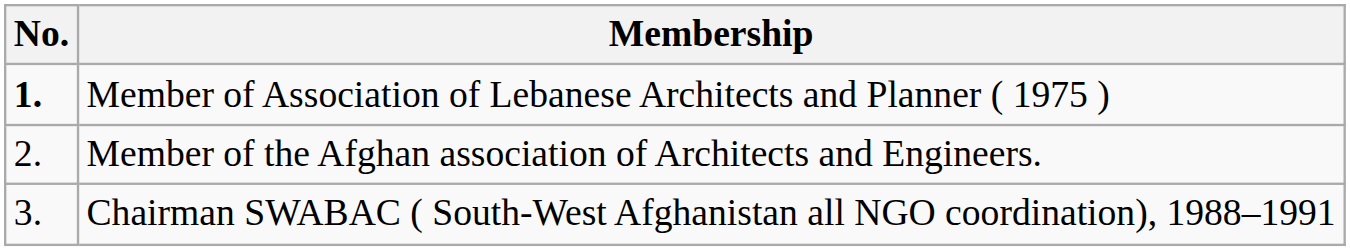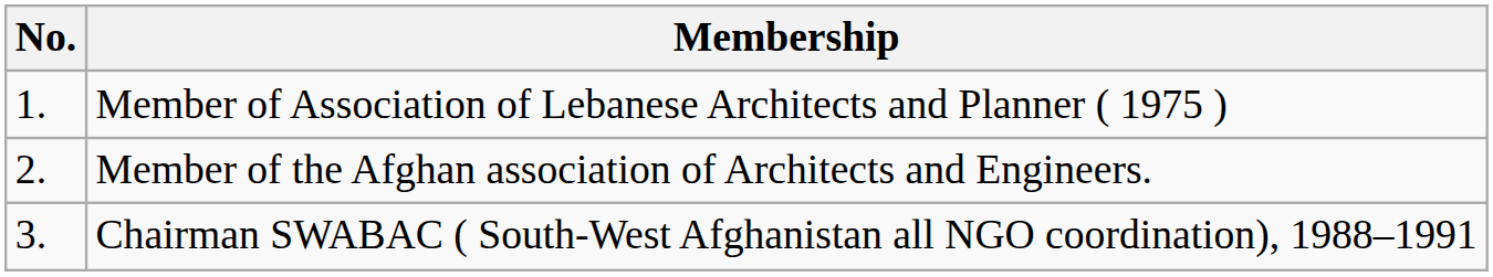row 2 | No.: bold -> normal
